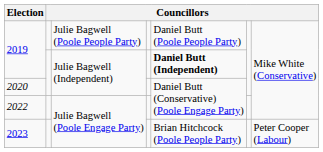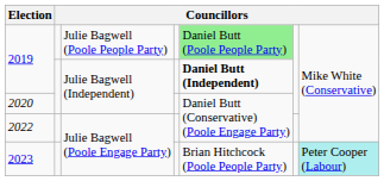2019 / Julie Bagwell (Poole People Party) | column 5: no background -> lightgreen background
2023 | column 7: no background -> paleturquoise background
